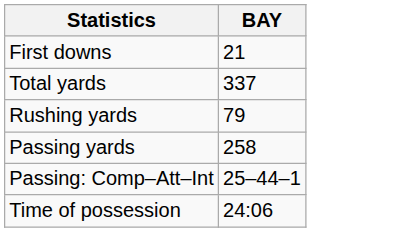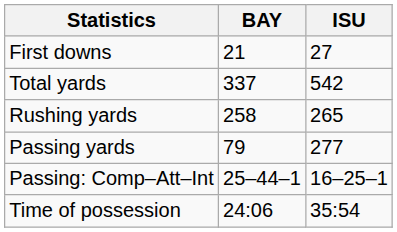+ column: ISU | 27 | 542 | 265 | 277 | 16–25–1 | 35:54
Rushing yards | BAY: 79 -> 258
Passing yards | BAY: 258 -> 79
